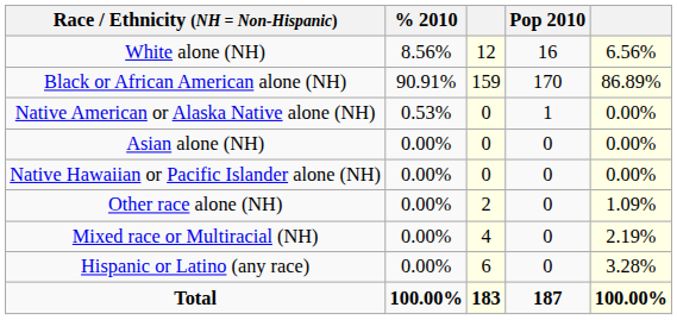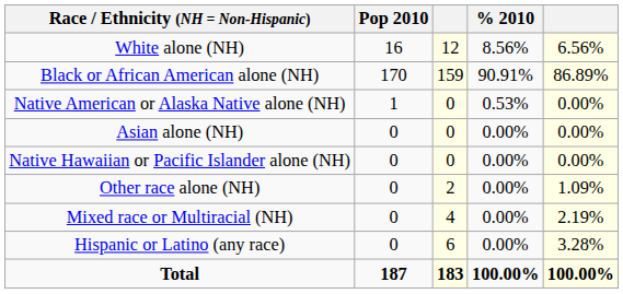columns swapped: Pop 2010 <-> % 2010
